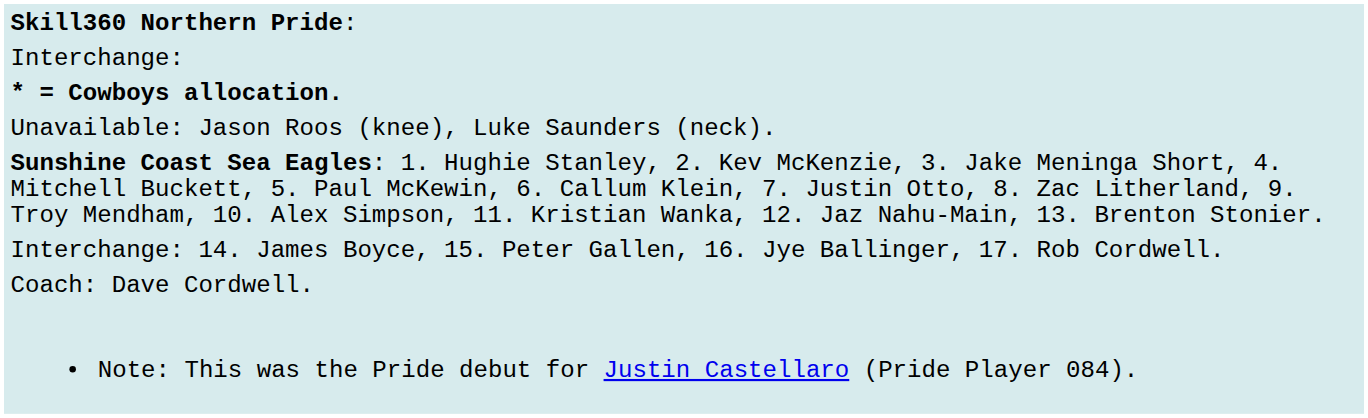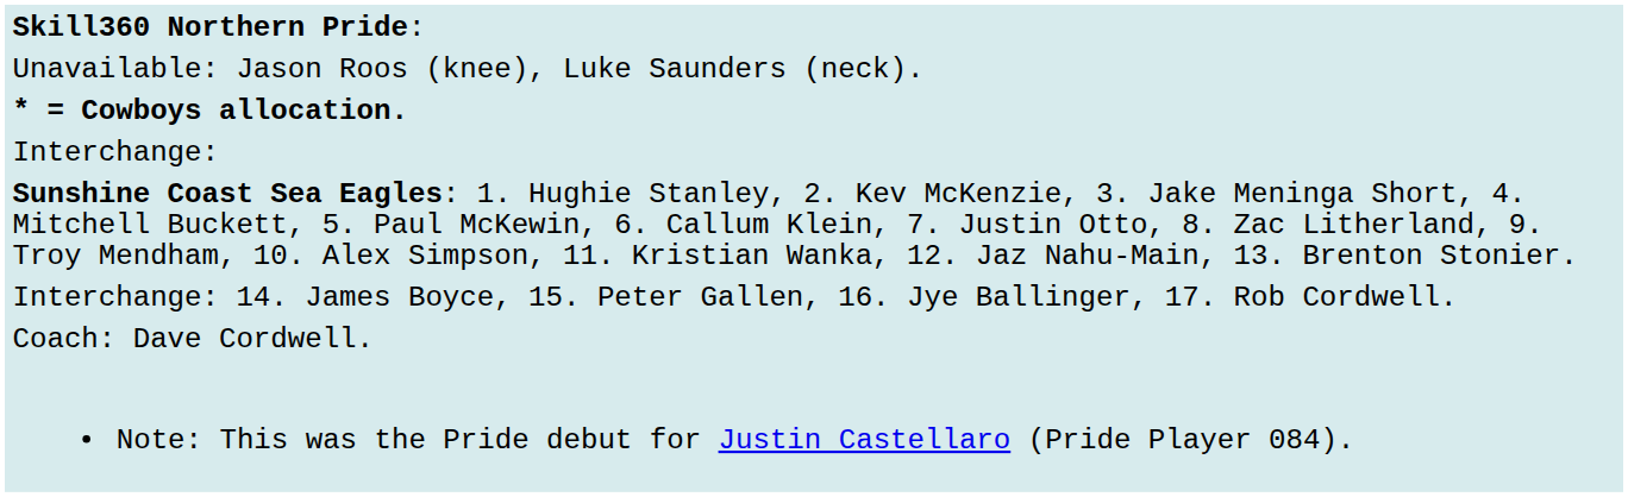row 2 | column 1: Interchange: -> Unavailable: Jason Roos (knee), Luke Saunders (neck).
row 4 | column 1: Unavailable: Jason Roos (knee), Luke Saunders (neck). -> Interchange:
